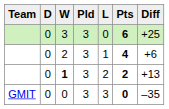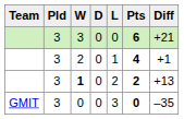columns swapped: Pld <-> D
row 2 | Diff: +25 -> +21
row 3 | Diff: +6 -> +1
